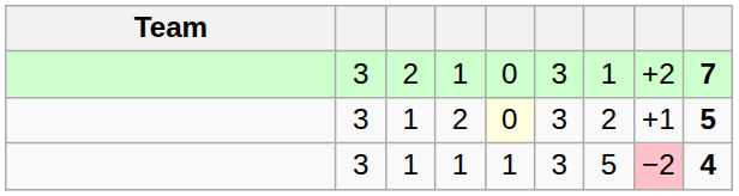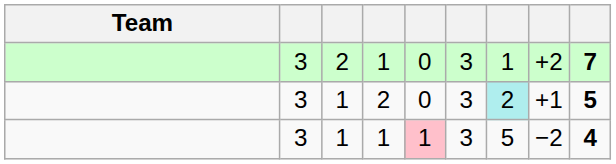row 3 | column 5: lightyellow background -> no background
row 3 | column 7: no background -> paleturquoise background
row 4 | column 5: no background -> pink background
row 4 | column 8: pink background -> no background
